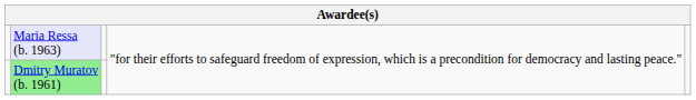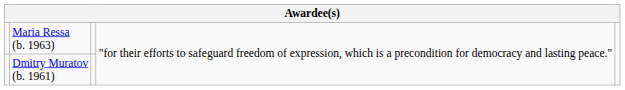Maria Ressa (b. 1963) | column 2: lavender background -> no background
Dmitry Muratov (b. 1961) | column 2: lightgreen background -> no background
